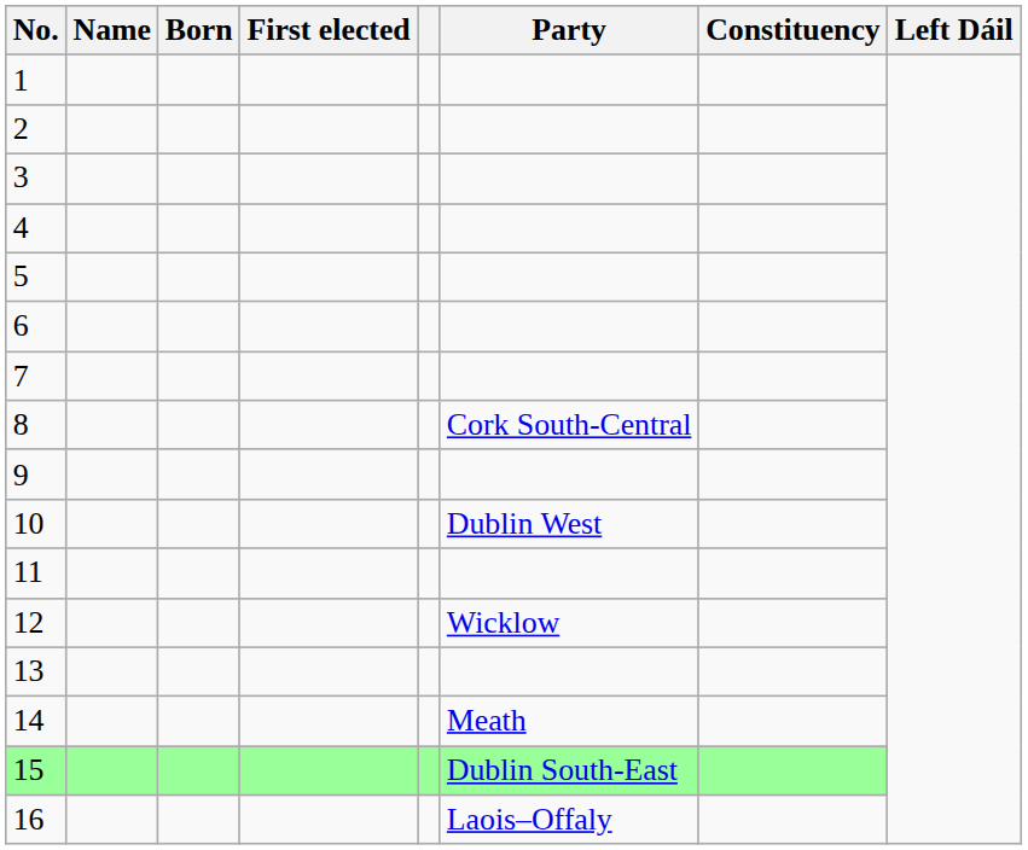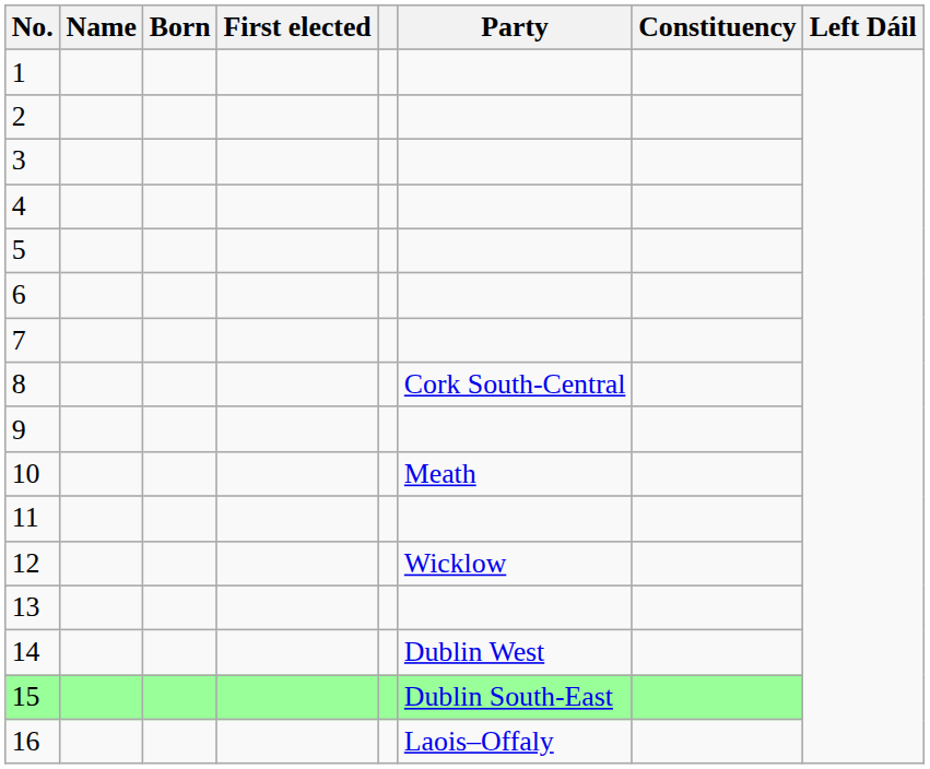10 | Party: Dublin West -> Meath
14 | Party: Meath -> Dublin West
